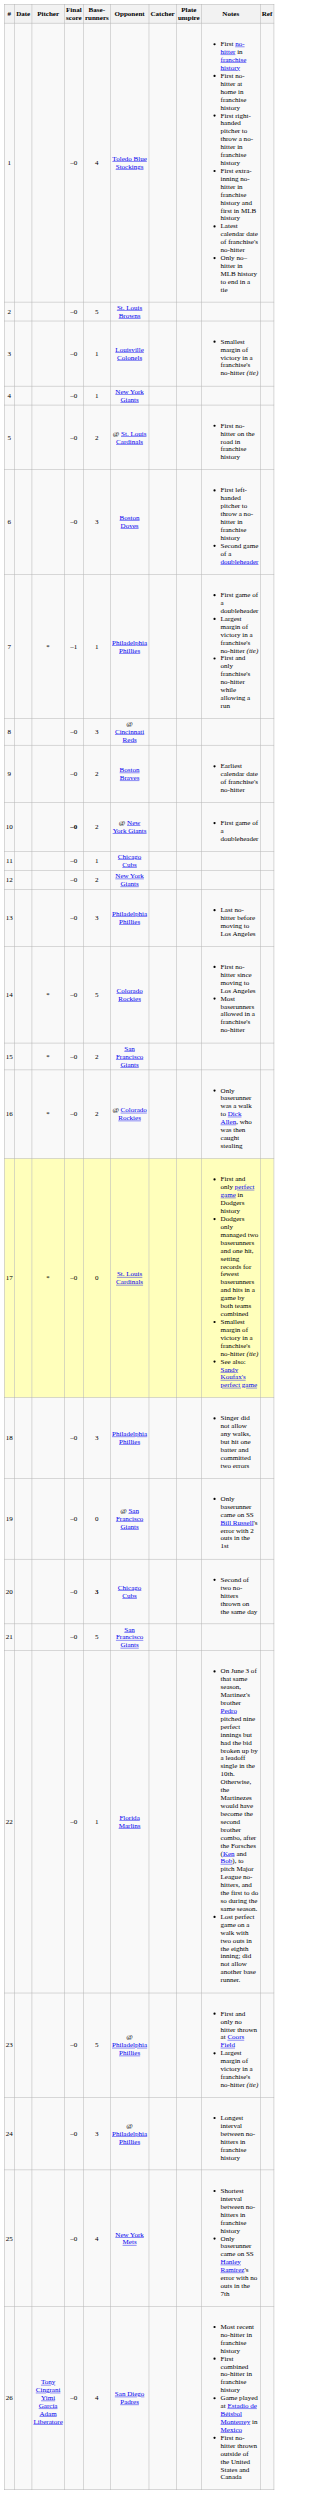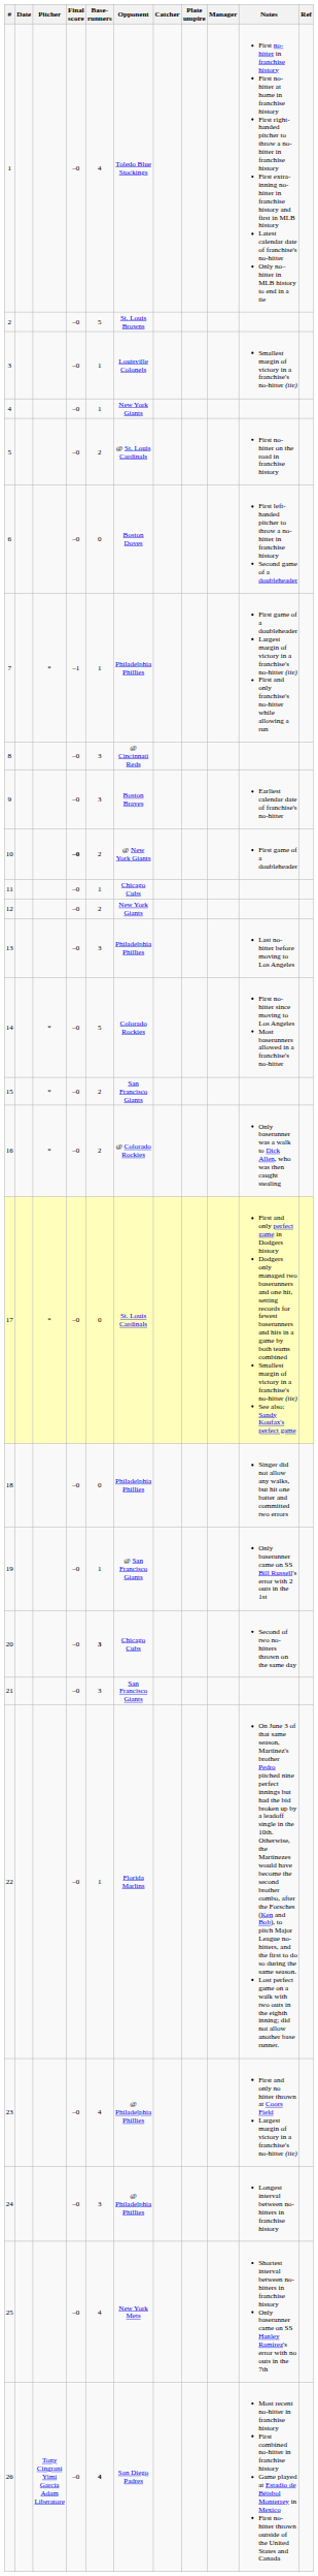+ column: Manager
6 | Base- runners: 3 -> 0
9 | Base- runners: 2 -> 3
18 | Base- runners: 3 -> 0
19 | Base- runners: 0 -> 1
21 | Base- runners: 5 -> 3
23 | Base- runners: 5 -> 4
26 | Base- runners: normal -> bold
